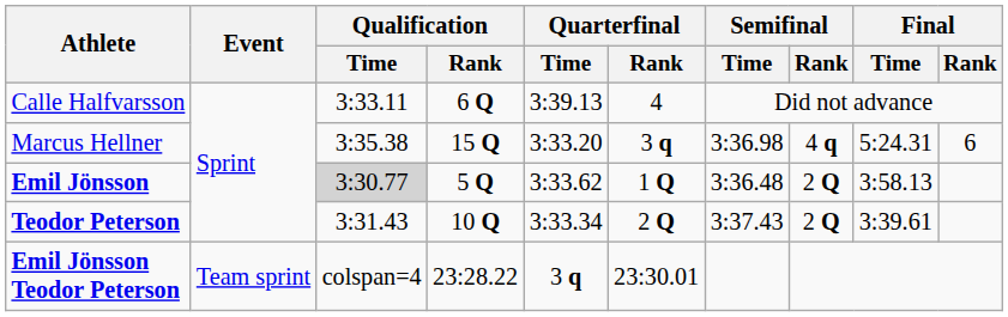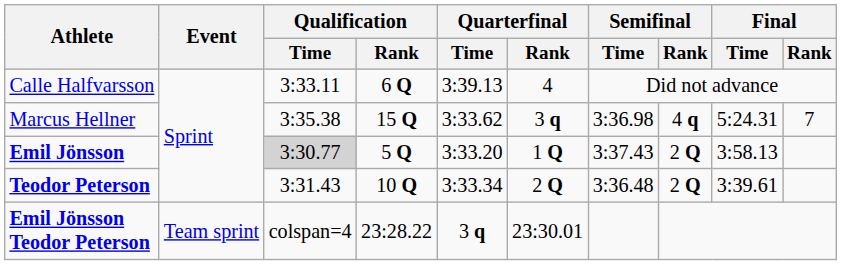Marcus Hellner | Quarterfinal / Time: 3:33.20 -> 3:33.62
Marcus Hellner | Final / Rank: 6 -> 7
Emil Jönsson | Quarterfinal / Time: 3:33.62 -> 3:33.20
Emil Jönsson | Semifinal / Time: 3:36.48 -> 3:37.43
Teodor Peterson | Semifinal / Time: 3:37.43 -> 3:36.48
